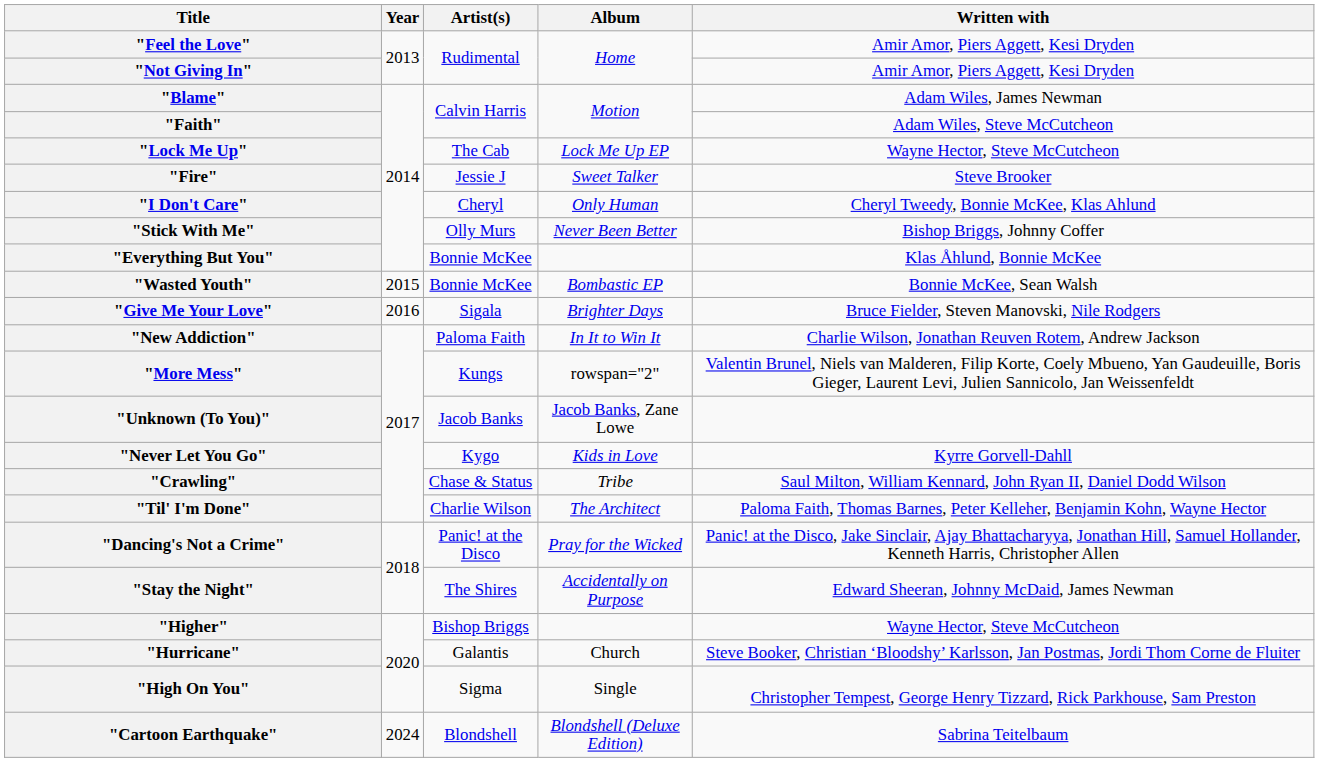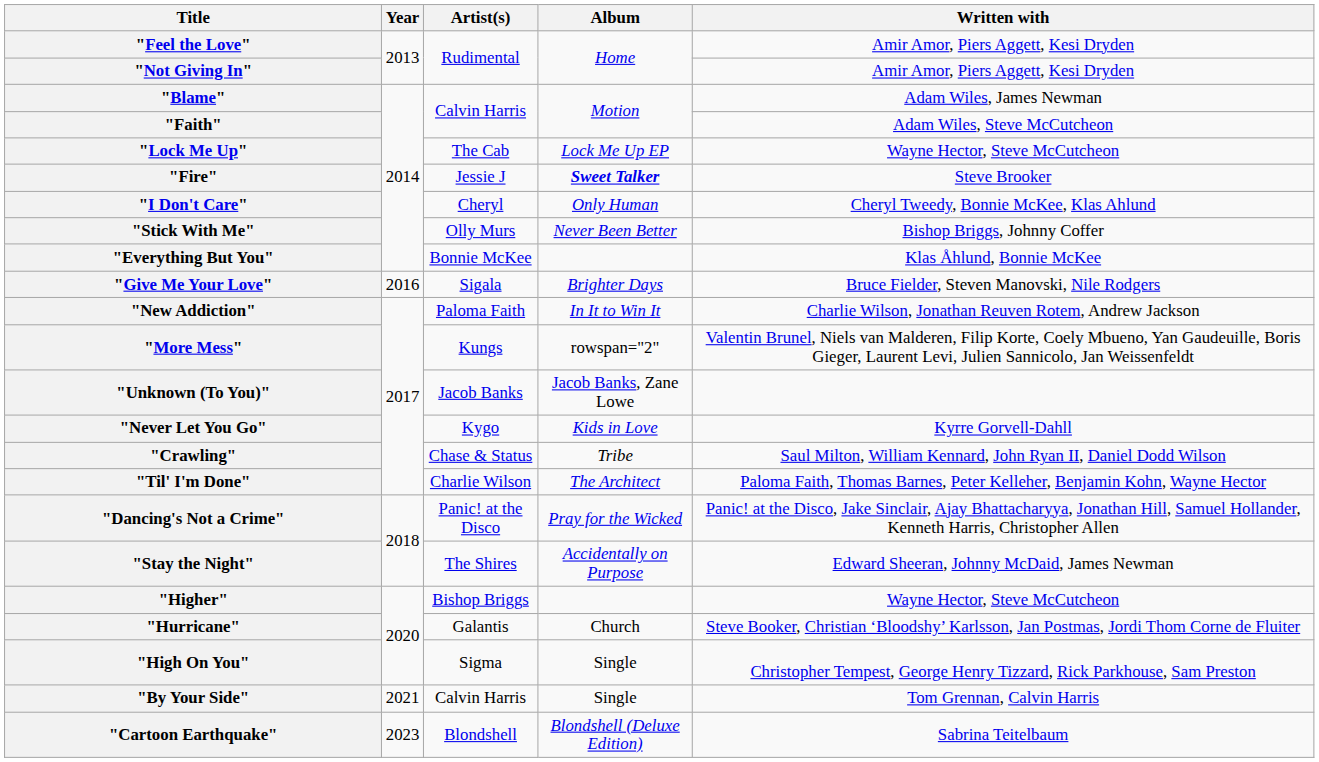"Fire" | Album: normal -> bold
- row: "Wasted Youth" | 2015 | Bonnie McKee | Bombastic EP | Bonnie McKee, Sean Walsh
+ row: "By Your Side" | 2021 | Calvin Harris | Single | Tom Grennan, Calvin Harris
"Cartoon Earthquake" | Year: 2024 -> 2023
